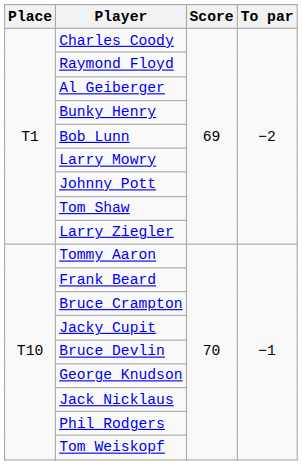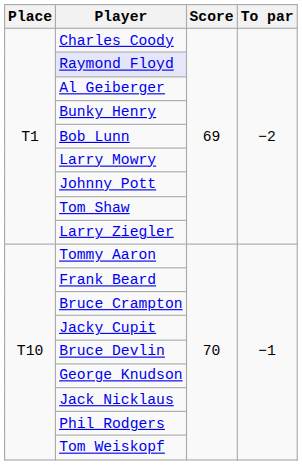Raymond Floyd | Player: no background -> lavender background
